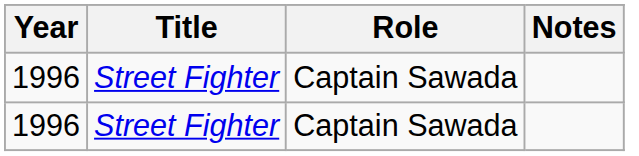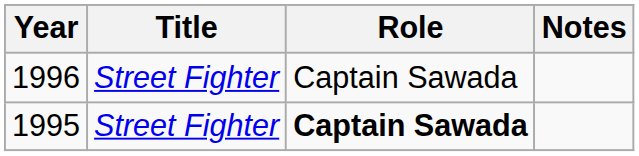row 3 | Year: 1996 -> 1995
row 3 | Role: normal -> bold
